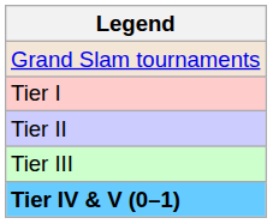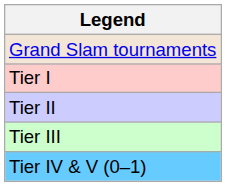Tier IV & V (0–1) | Legend: bold -> normal
